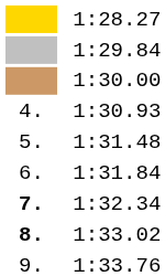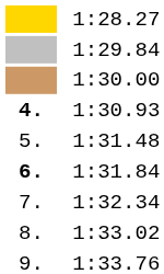1:30.93 | column 1: normal -> bold
1:31.84 | column 1: normal -> bold
1:32.34 | column 1: bold -> normal
1:33.02 | column 1: bold -> normal
